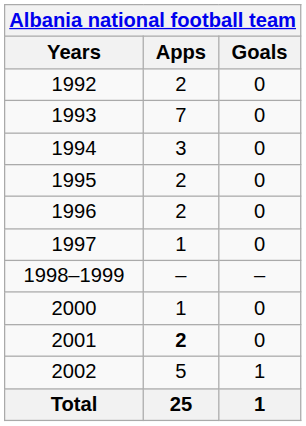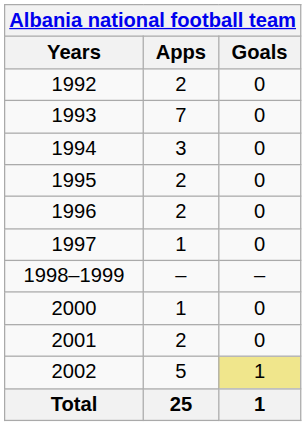2001 | Apps: bold -> normal
2002 | Goals: no background -> khaki background
